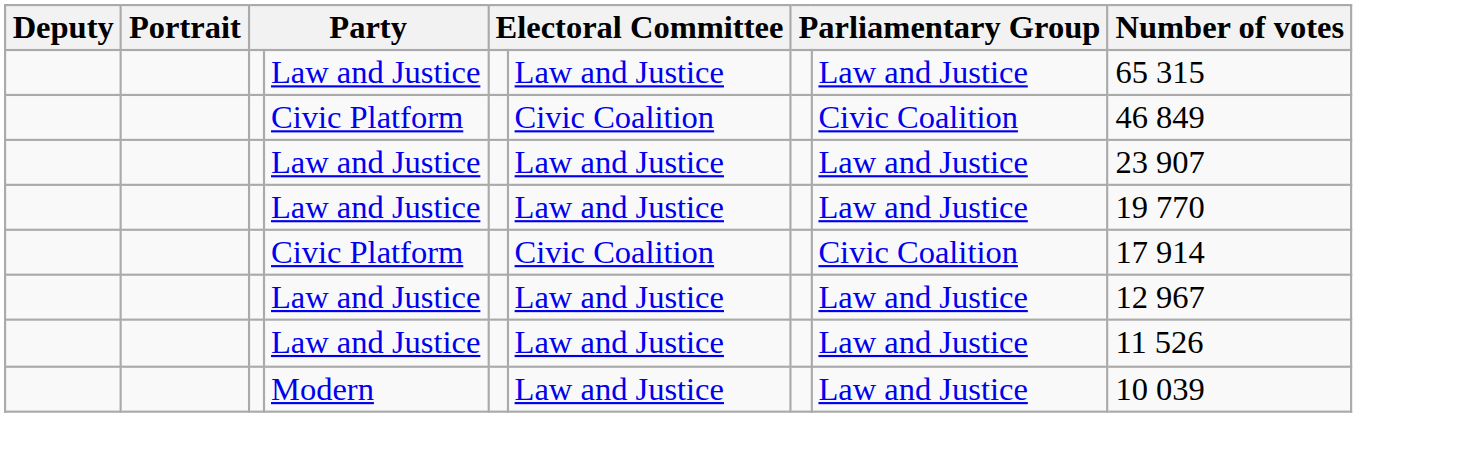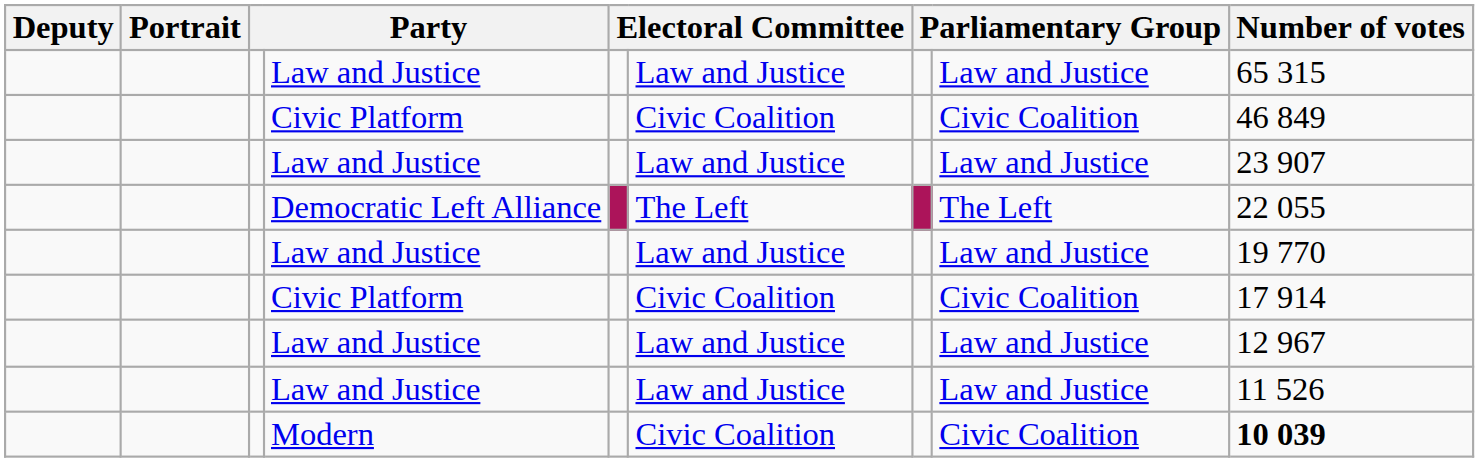+ row: Democratic Left Alliance | The Left | The Left | 22 055
Modern | column 6: Law and Justice -> Civic Coalition
Modern | column 8: Law and Justice -> Civic Coalition
Modern | Number of votes: normal -> bold
